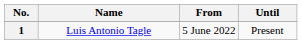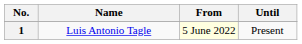1 | From: no background -> lightyellow background
